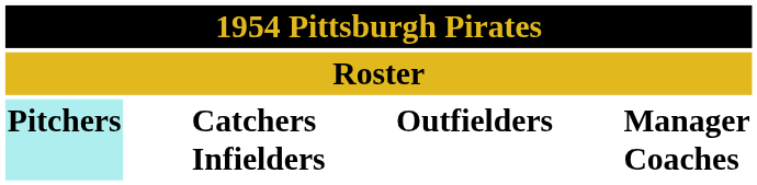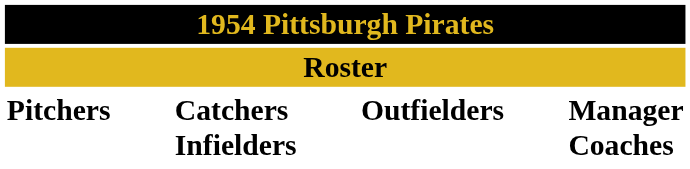Pitchers | column 1: paleturquoise background -> no background
